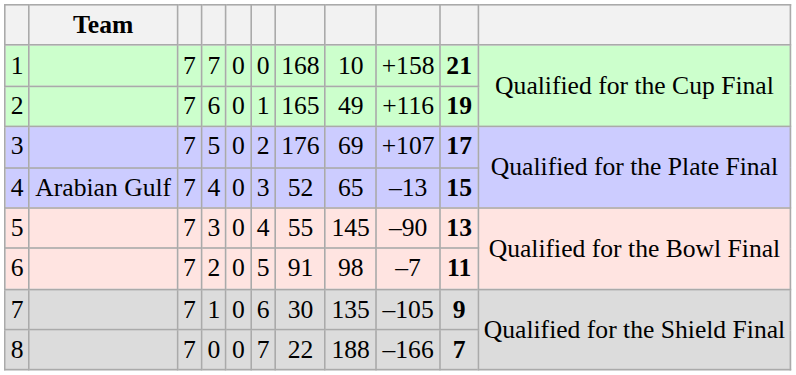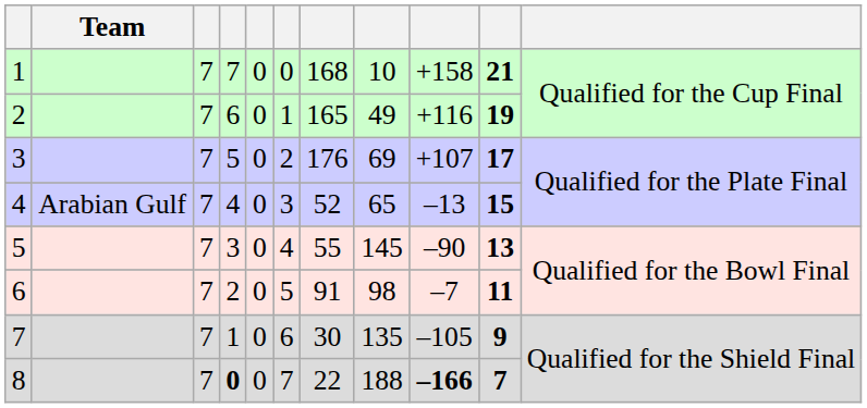8 | column 4: normal -> bold
8 | column 9: normal -> bold
